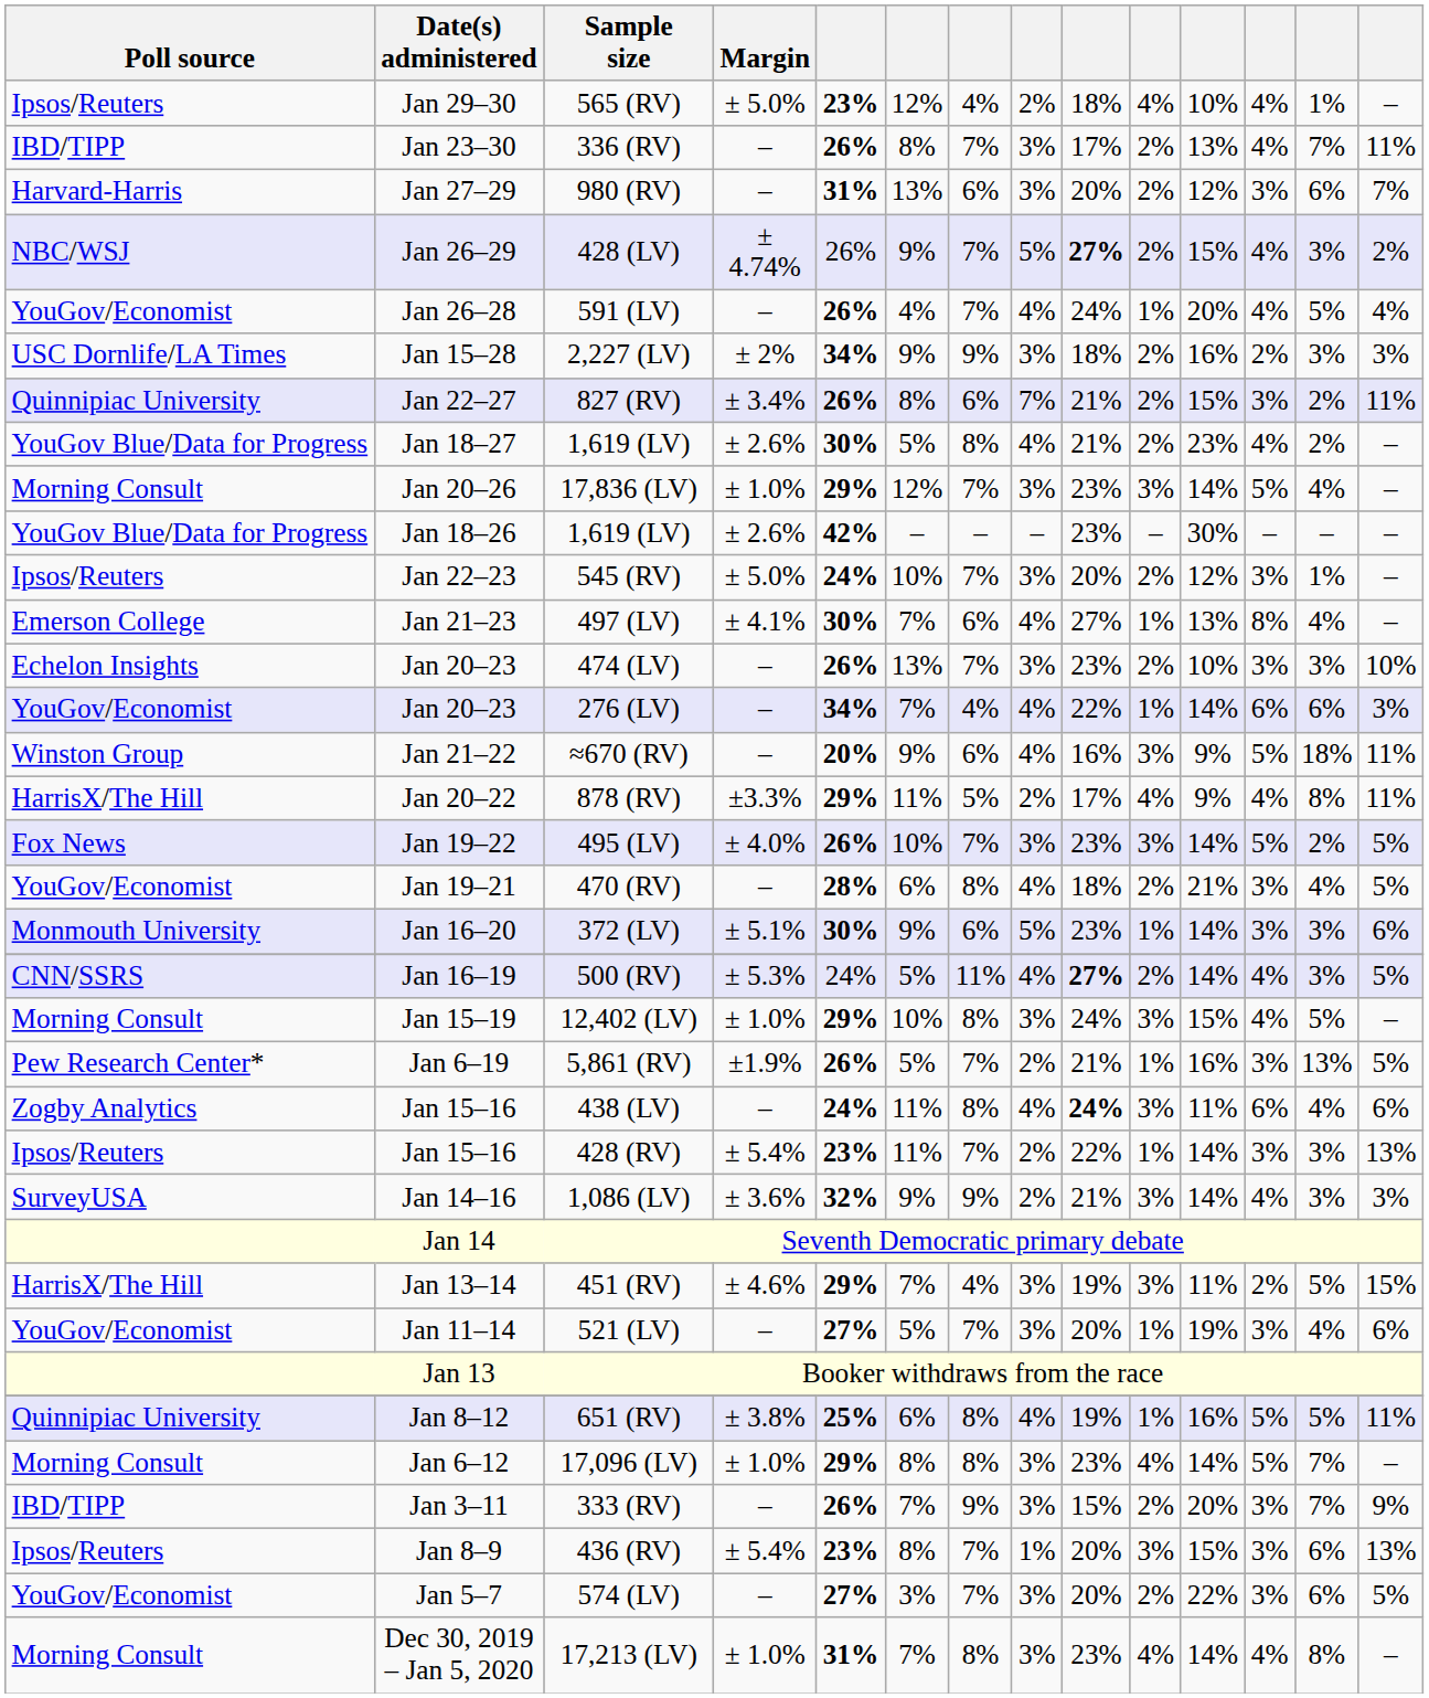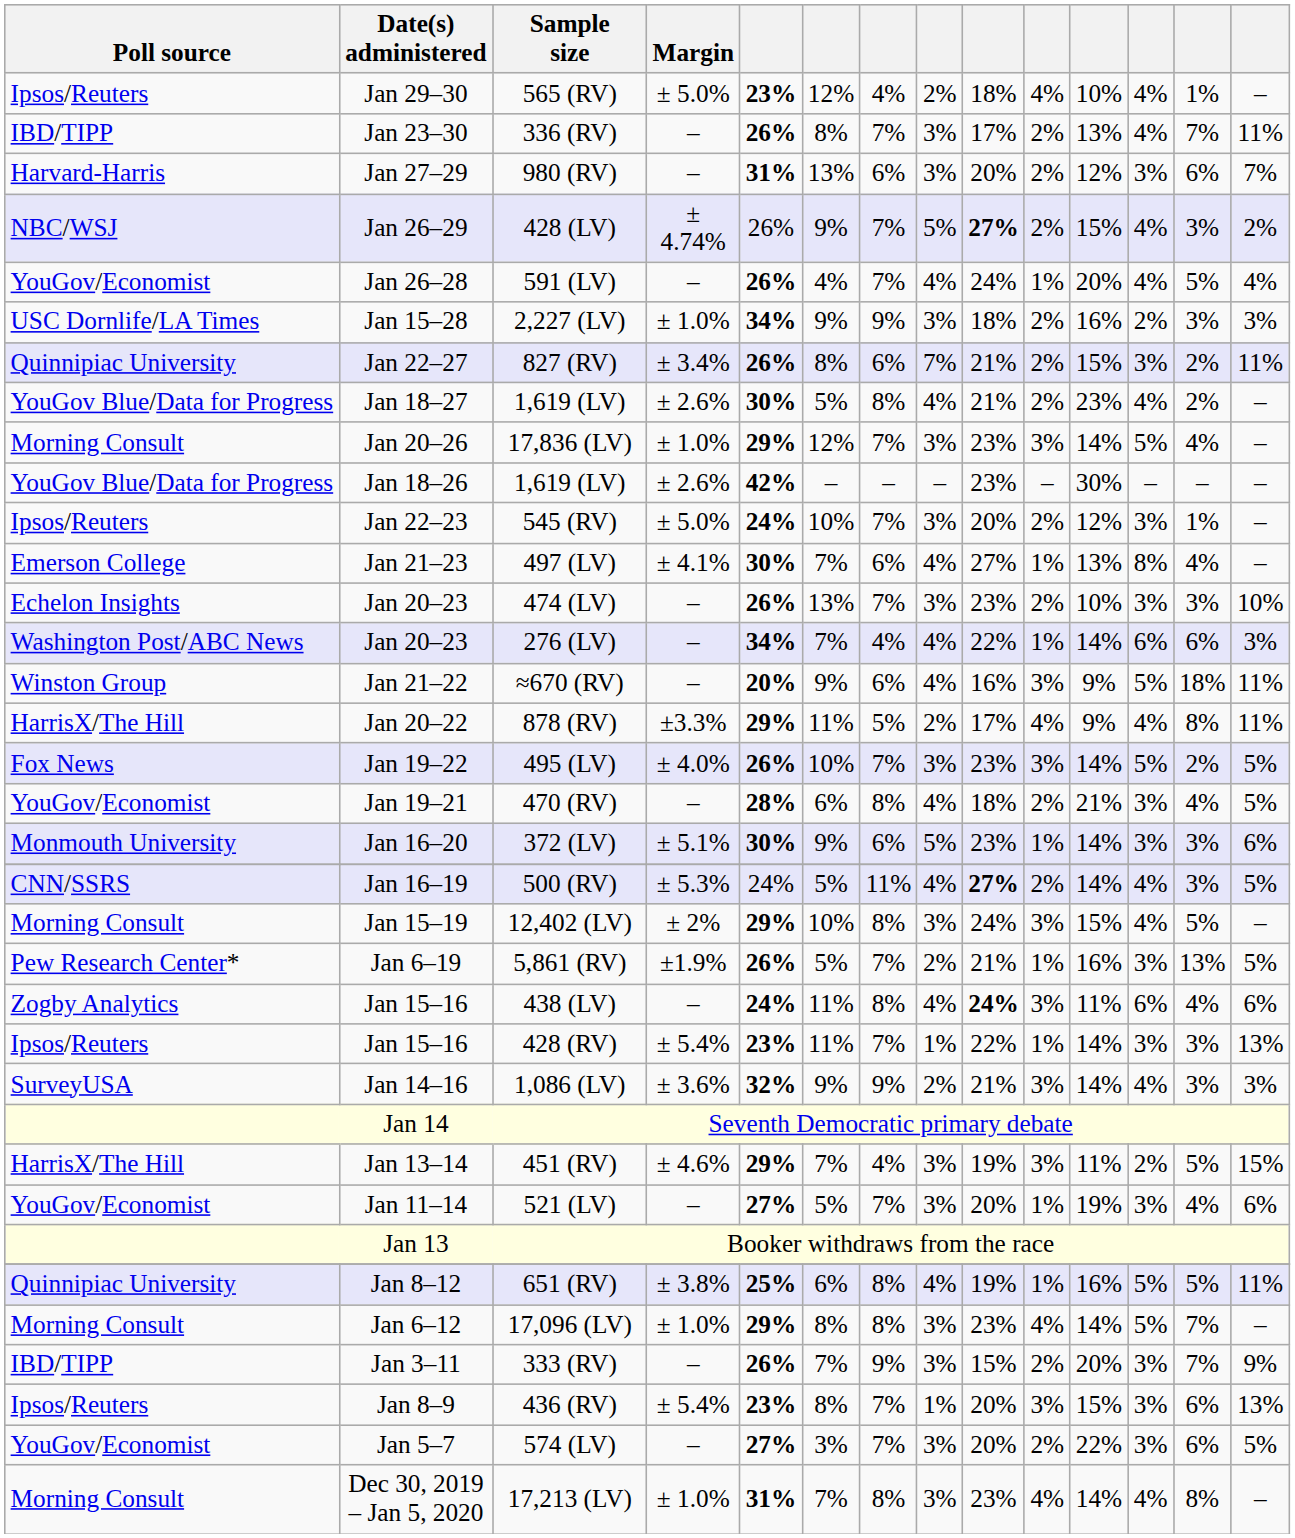2,227 (LV) | Margin: ± 2% -> ± 1.0%
276 (LV) | Poll source: YouGov/Economist -> Washington Post/ABC News
12,402 (LV) | Margin: ± 1.0% -> ± 2%
428 (RV) | column 8: 2% -> 1%
